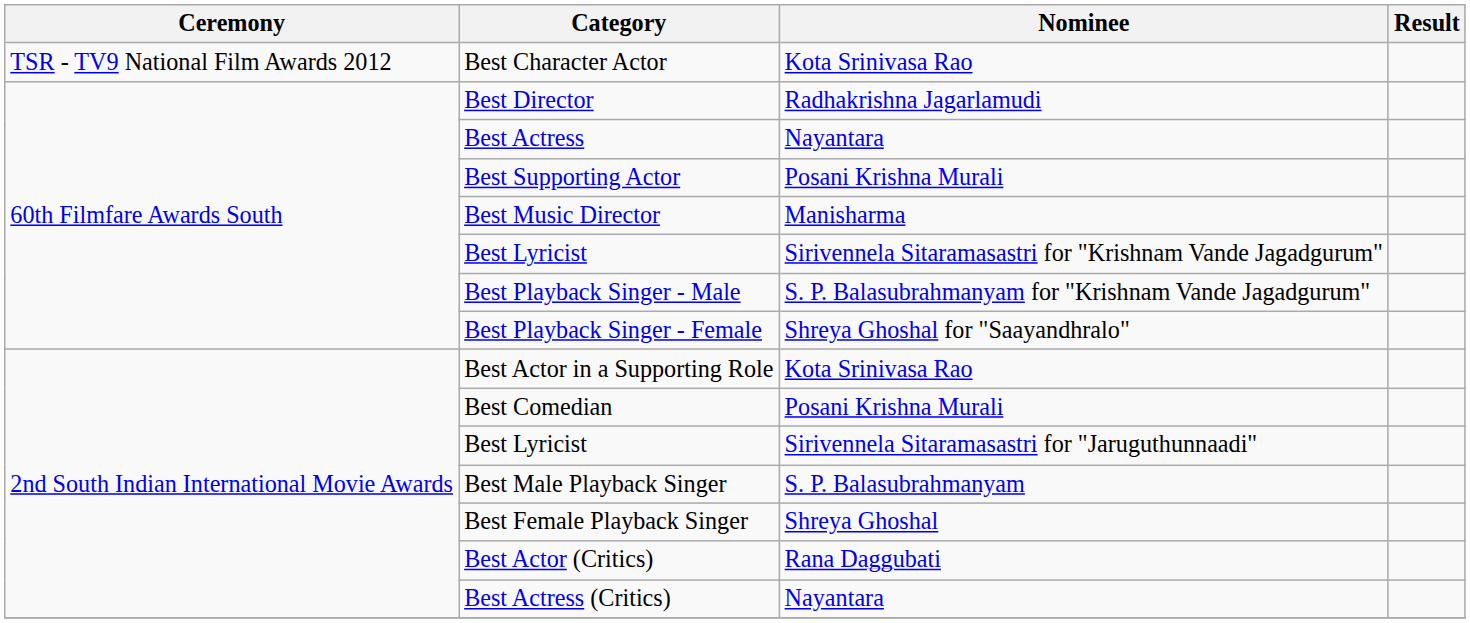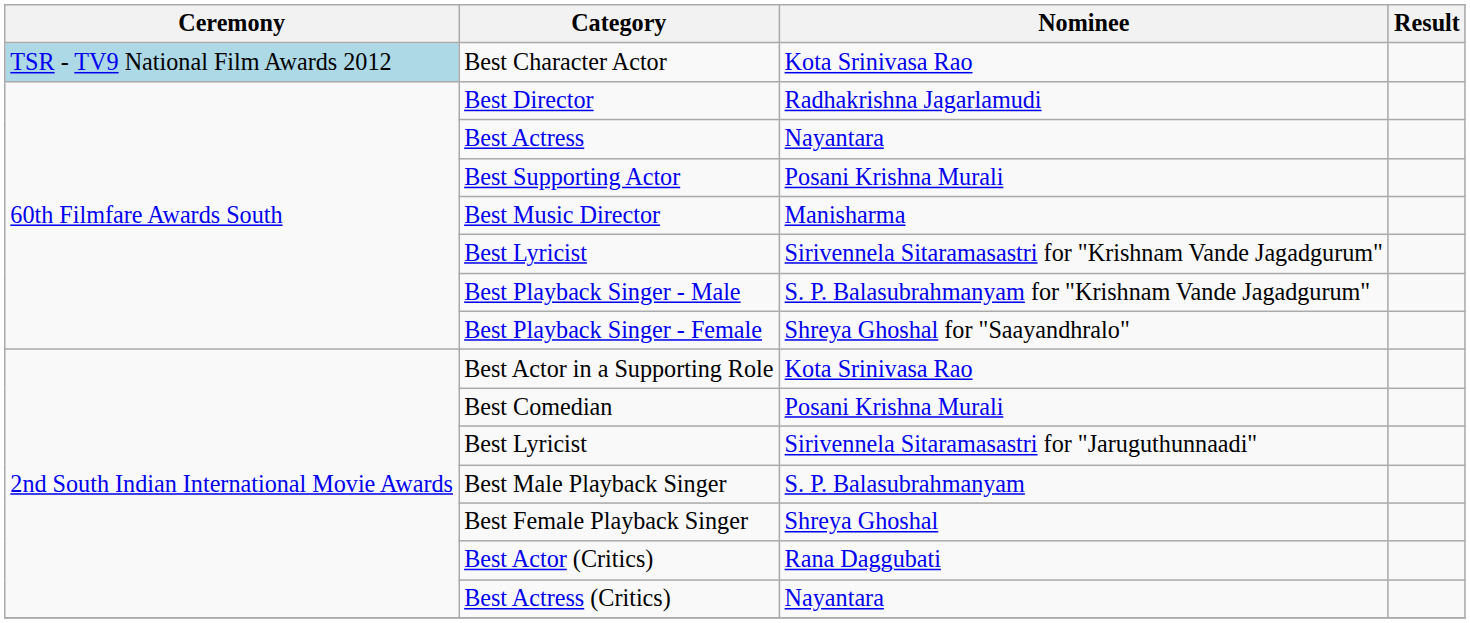Best Character Actor | Ceremony: no background -> lightblue background
